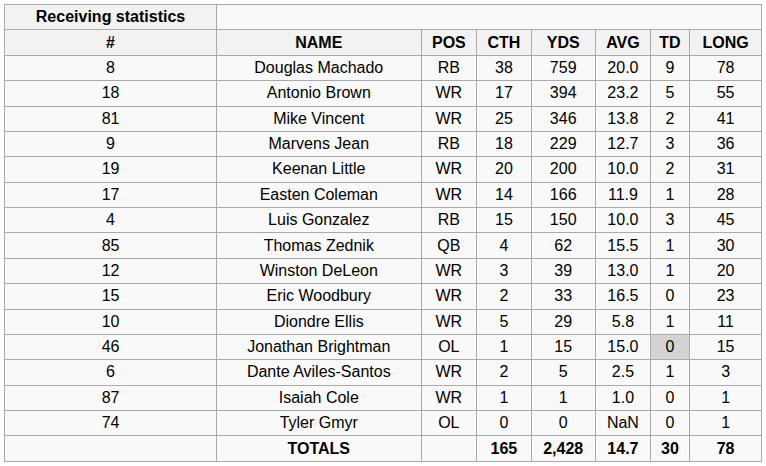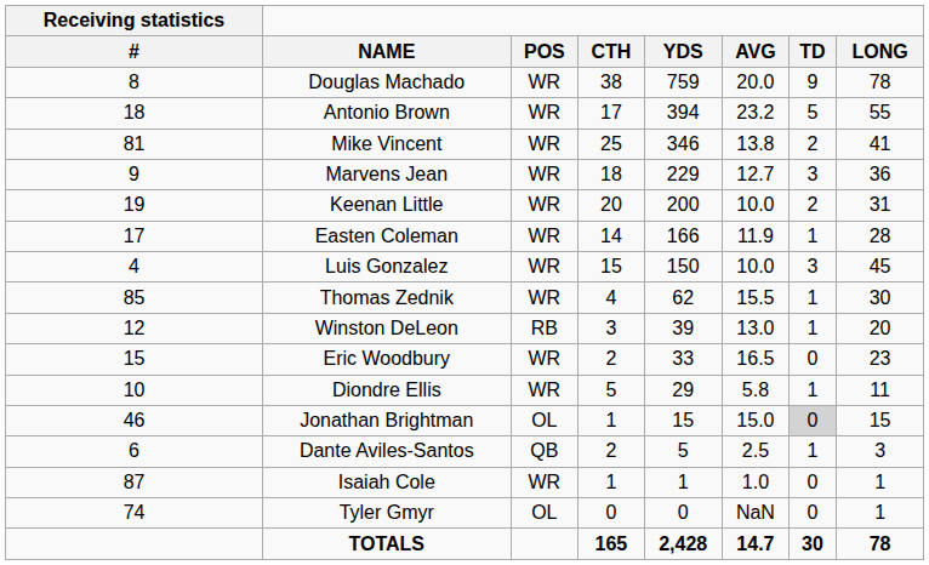Douglas Machado | POS: RB -> WR
Marvens Jean | POS: RB -> WR
Luis Gonzalez | POS: RB -> WR
Thomas Zednik | POS: QB -> WR
Winston DeLeon | POS: WR -> RB
Dante Aviles-Santos | POS: WR -> QB
